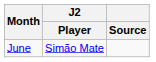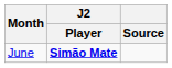June | J2 / Player: normal -> bold
